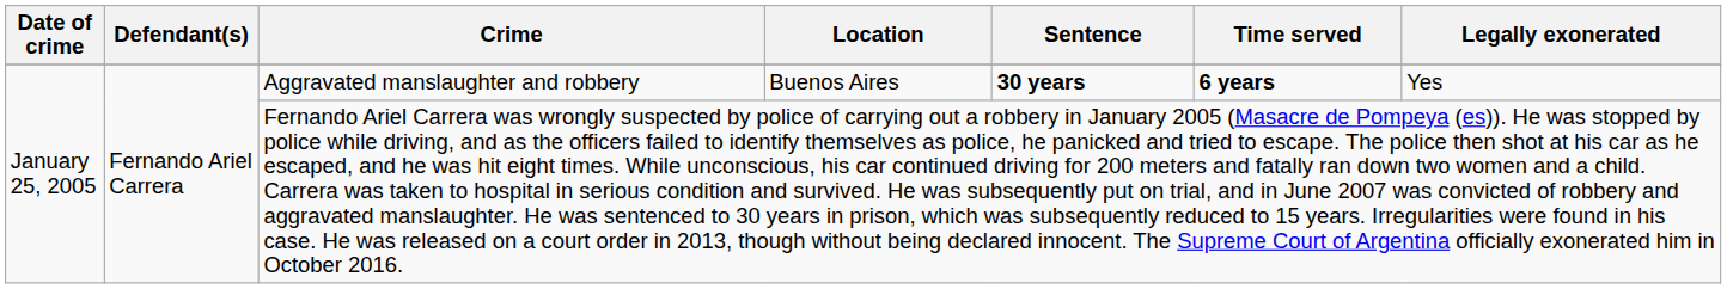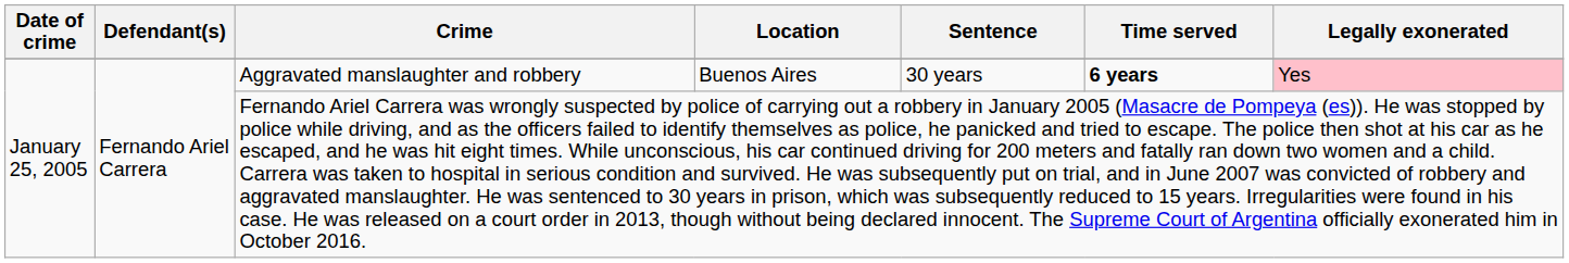Aggravated manslaughter and robbery | Sentence: bold -> normal
Aggravated manslaughter and robbery | Legally exonerated: no background -> pink background
